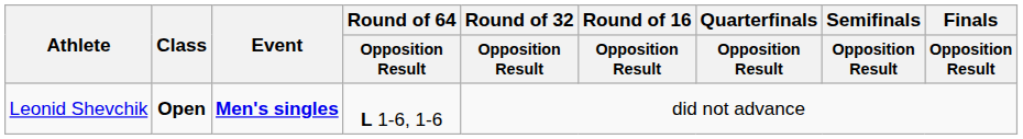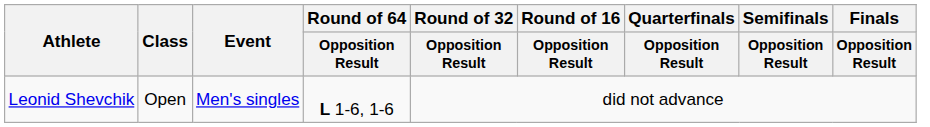Leonid Shevchik | Class: bold -> normal
Leonid Shevchik | Event: bold -> normal
